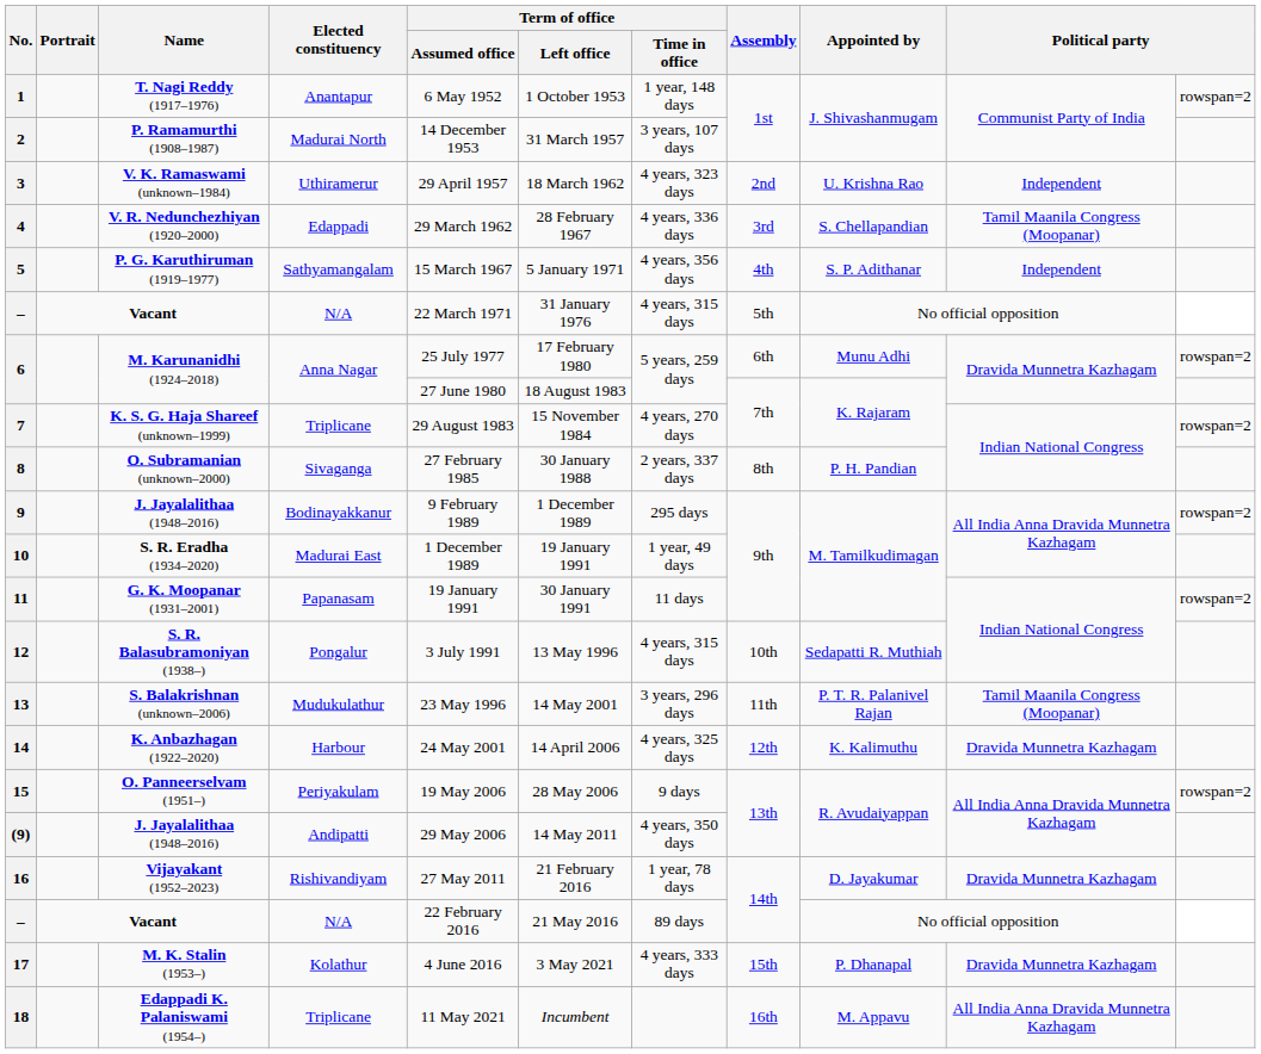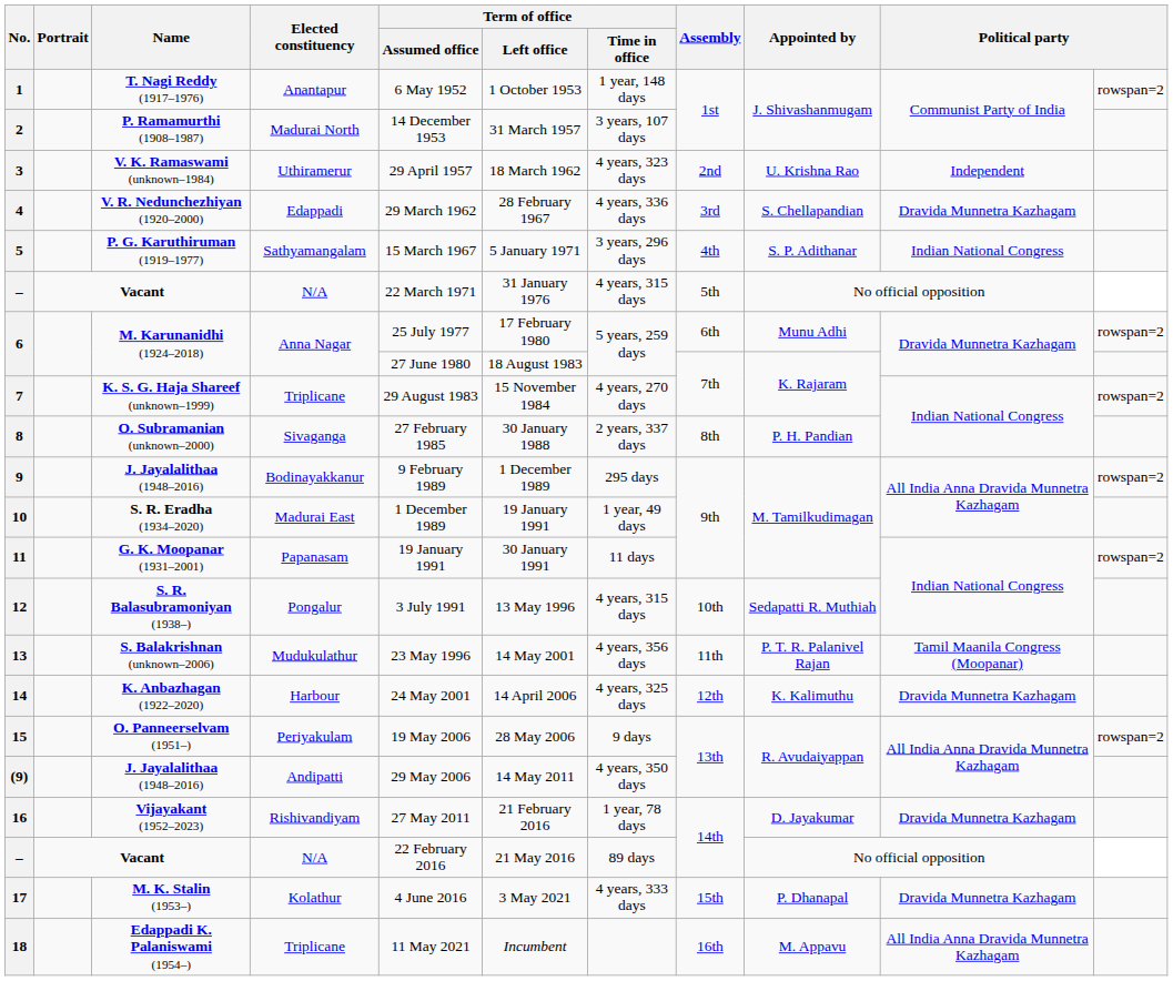4 | column 10: Tamil Maanila Congress (Moopanar) -> Dravida Munnetra Kazhagam
5 | Term of office / Time in office: 4 years, 356 days -> 3 years, 296 days
5 | column 10: Independent -> Indian National Congress
13 | Term of office / Time in office: 3 years, 296 days -> 4 years, 356 days
